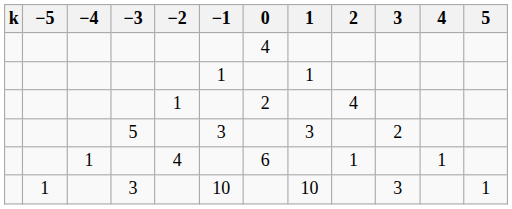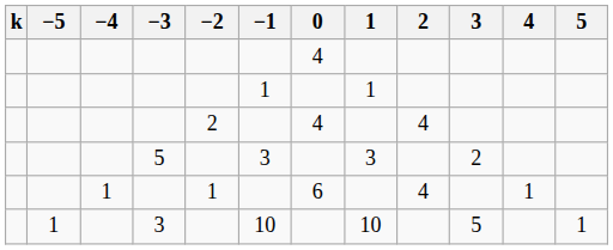row 4 | −2: 1 -> 2
row 4 | 0: 2 -> 4
row 6 | −2: 4 -> 1
row 6 | 2: 1 -> 4
row 7 | 3: 3 -> 5
